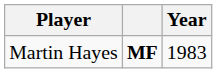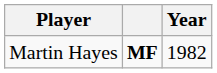Martin Hayes | Year: 1983 -> 1982
